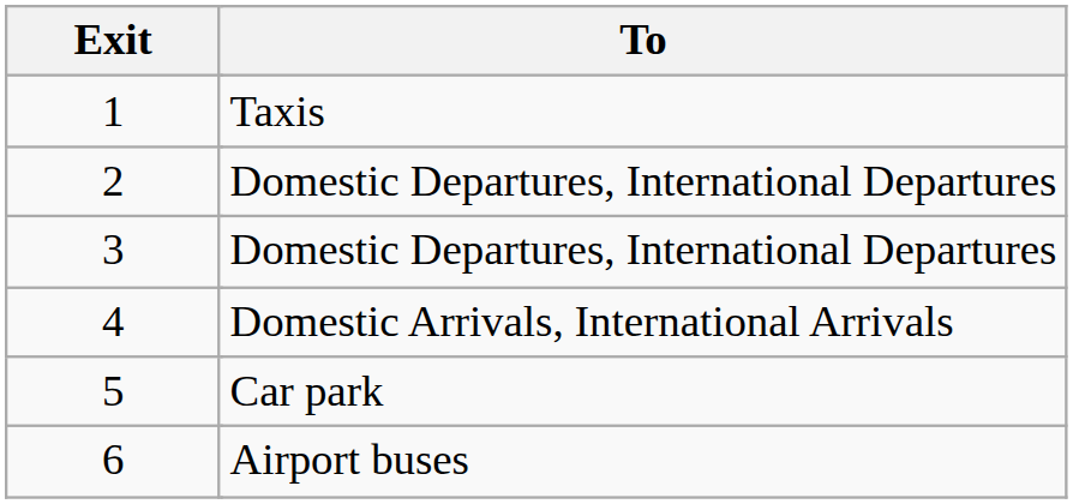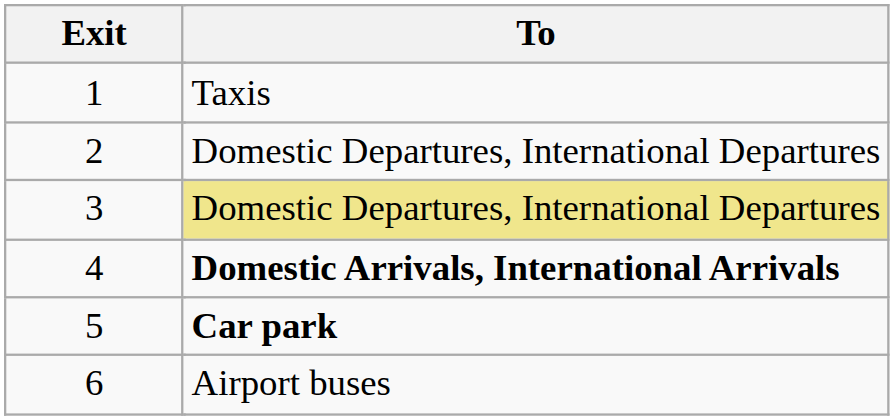3 | To: no background -> khaki background
4 | To: normal -> bold
5 | To: normal -> bold
